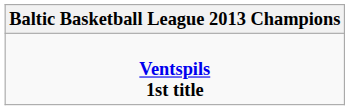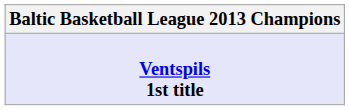row 2 | column 1: no background -> lavender background
